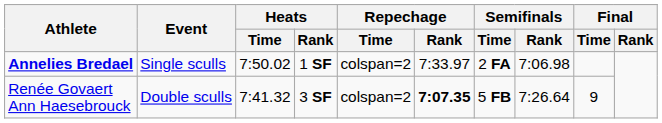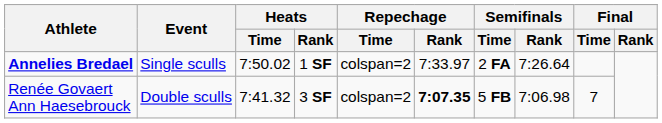Annelies Bredael | Semifinals / Rank: 7:06.98 -> 7:26.64
Renée Govaert Ann Haesebrouck | Semifinals / Rank: 7:26.64 -> 7:06.98
Renée Govaert Ann Haesebrouck | Final / Time: 9 -> 7
